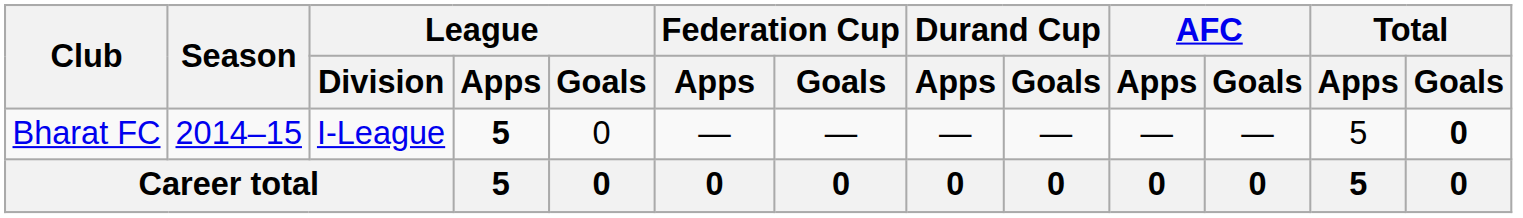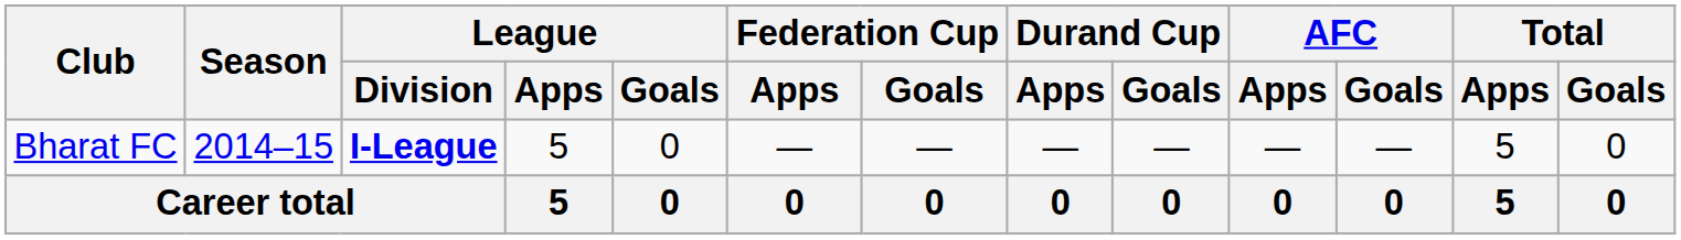Bharat FC | League / Division: normal -> bold
Bharat FC | League / Apps: bold -> normal
Bharat FC | Total / Goals: bold -> normal
